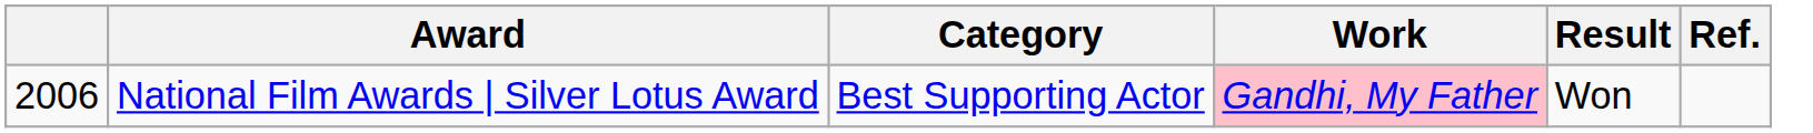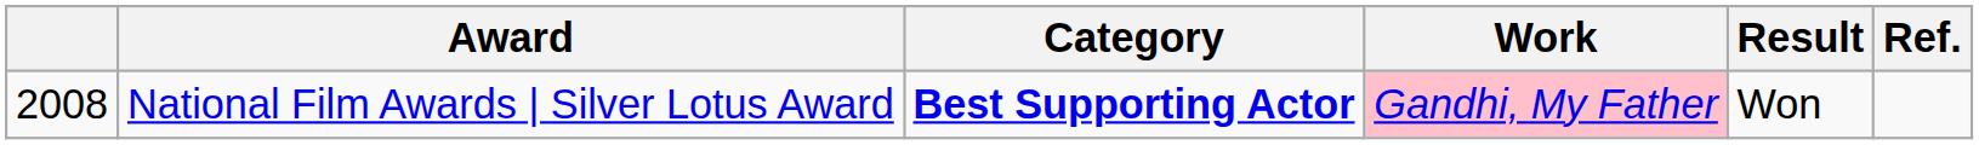row 2 | column 1: 2006 -> 2008
row 2 | Category: normal -> bold
